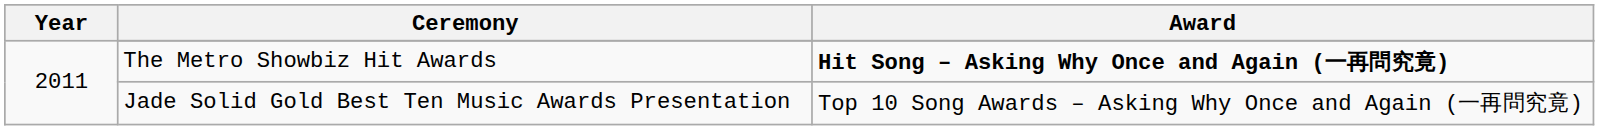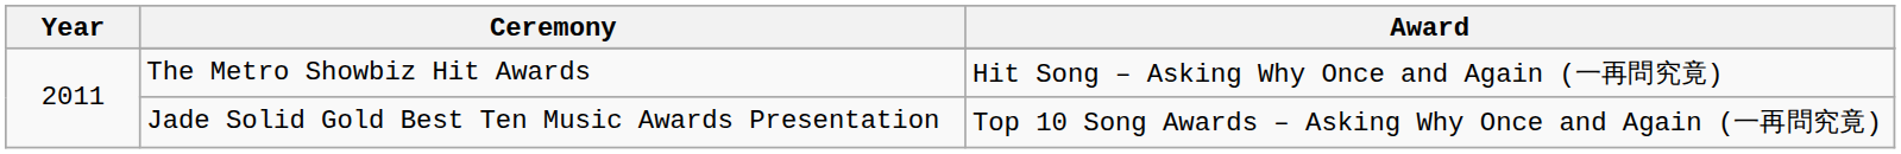The Metro Showbiz Hit Awards | Award: bold -> normal
